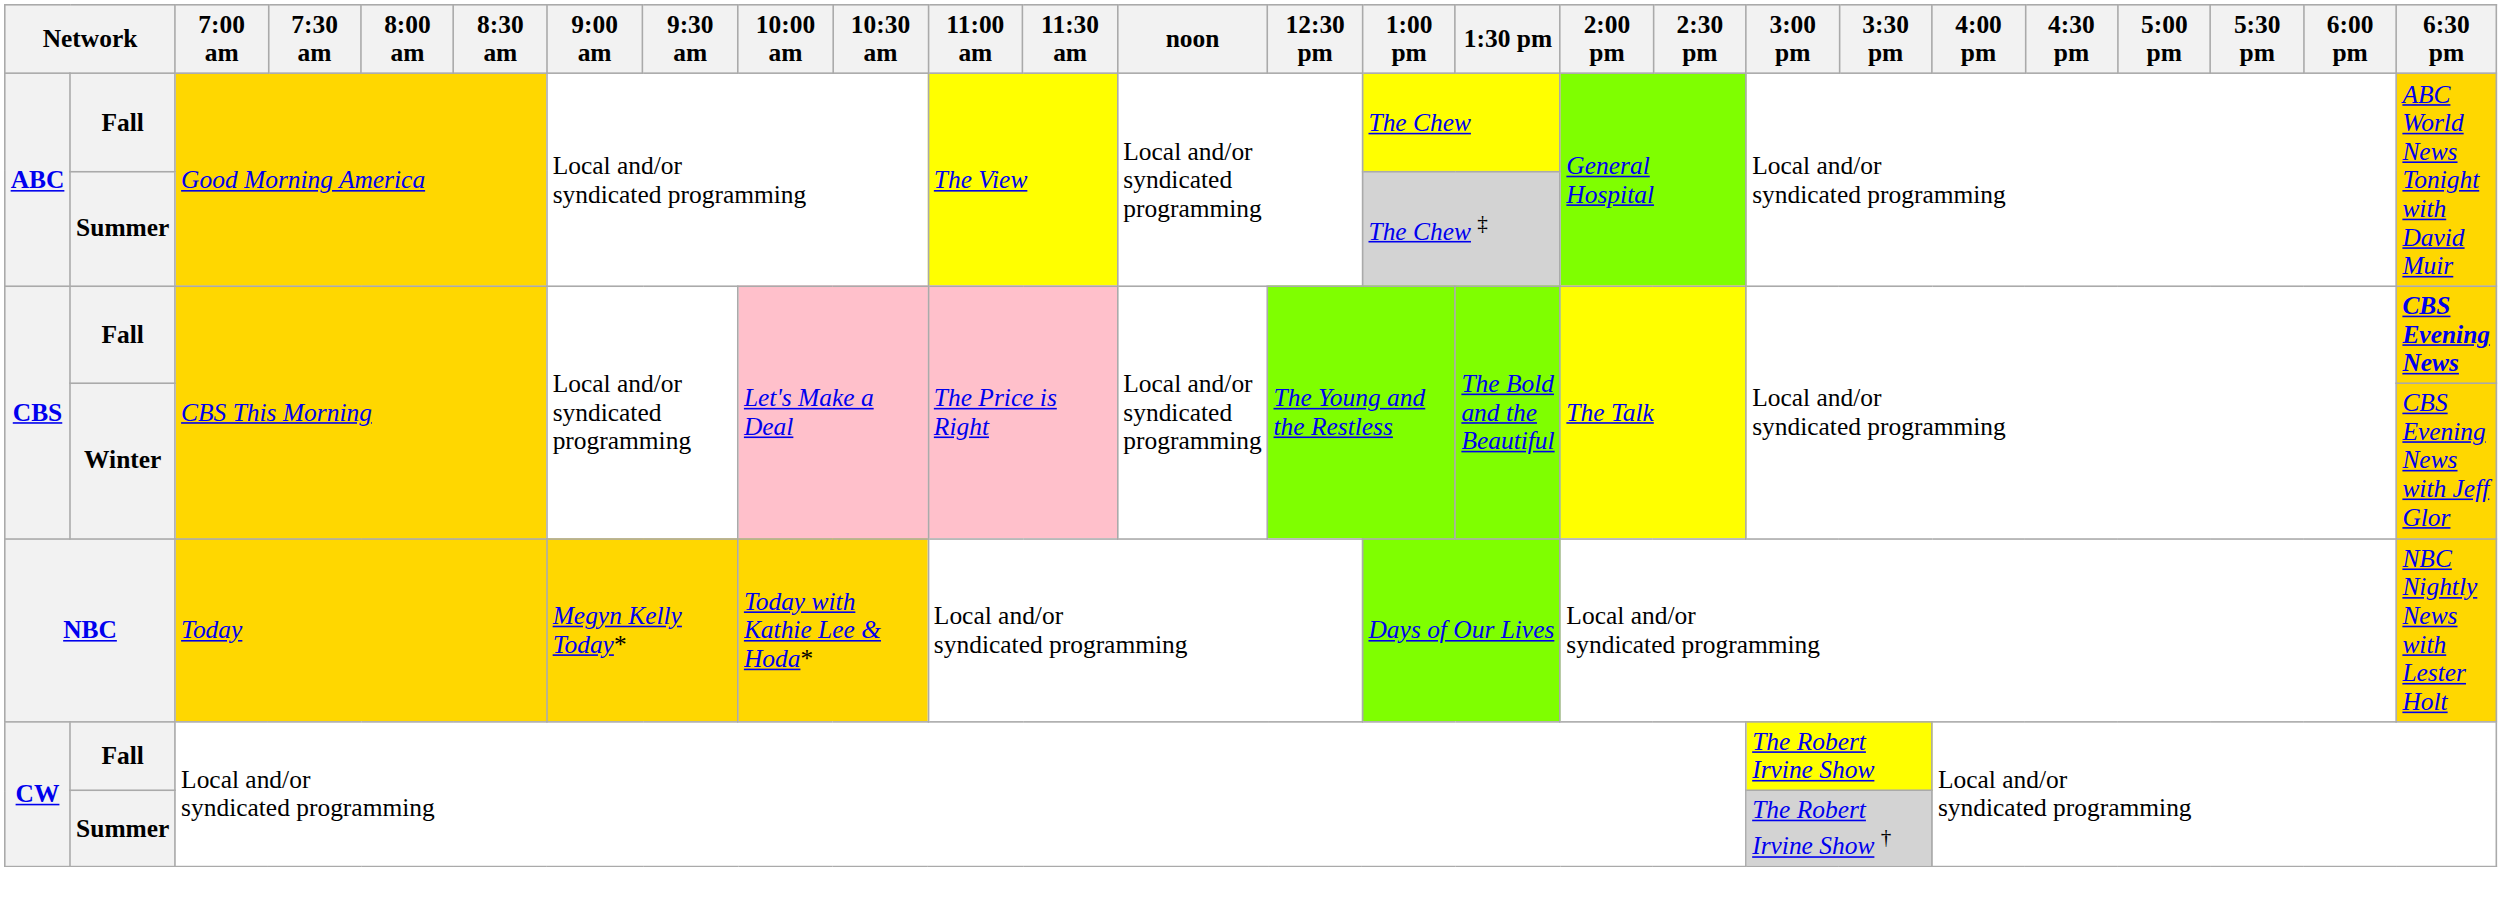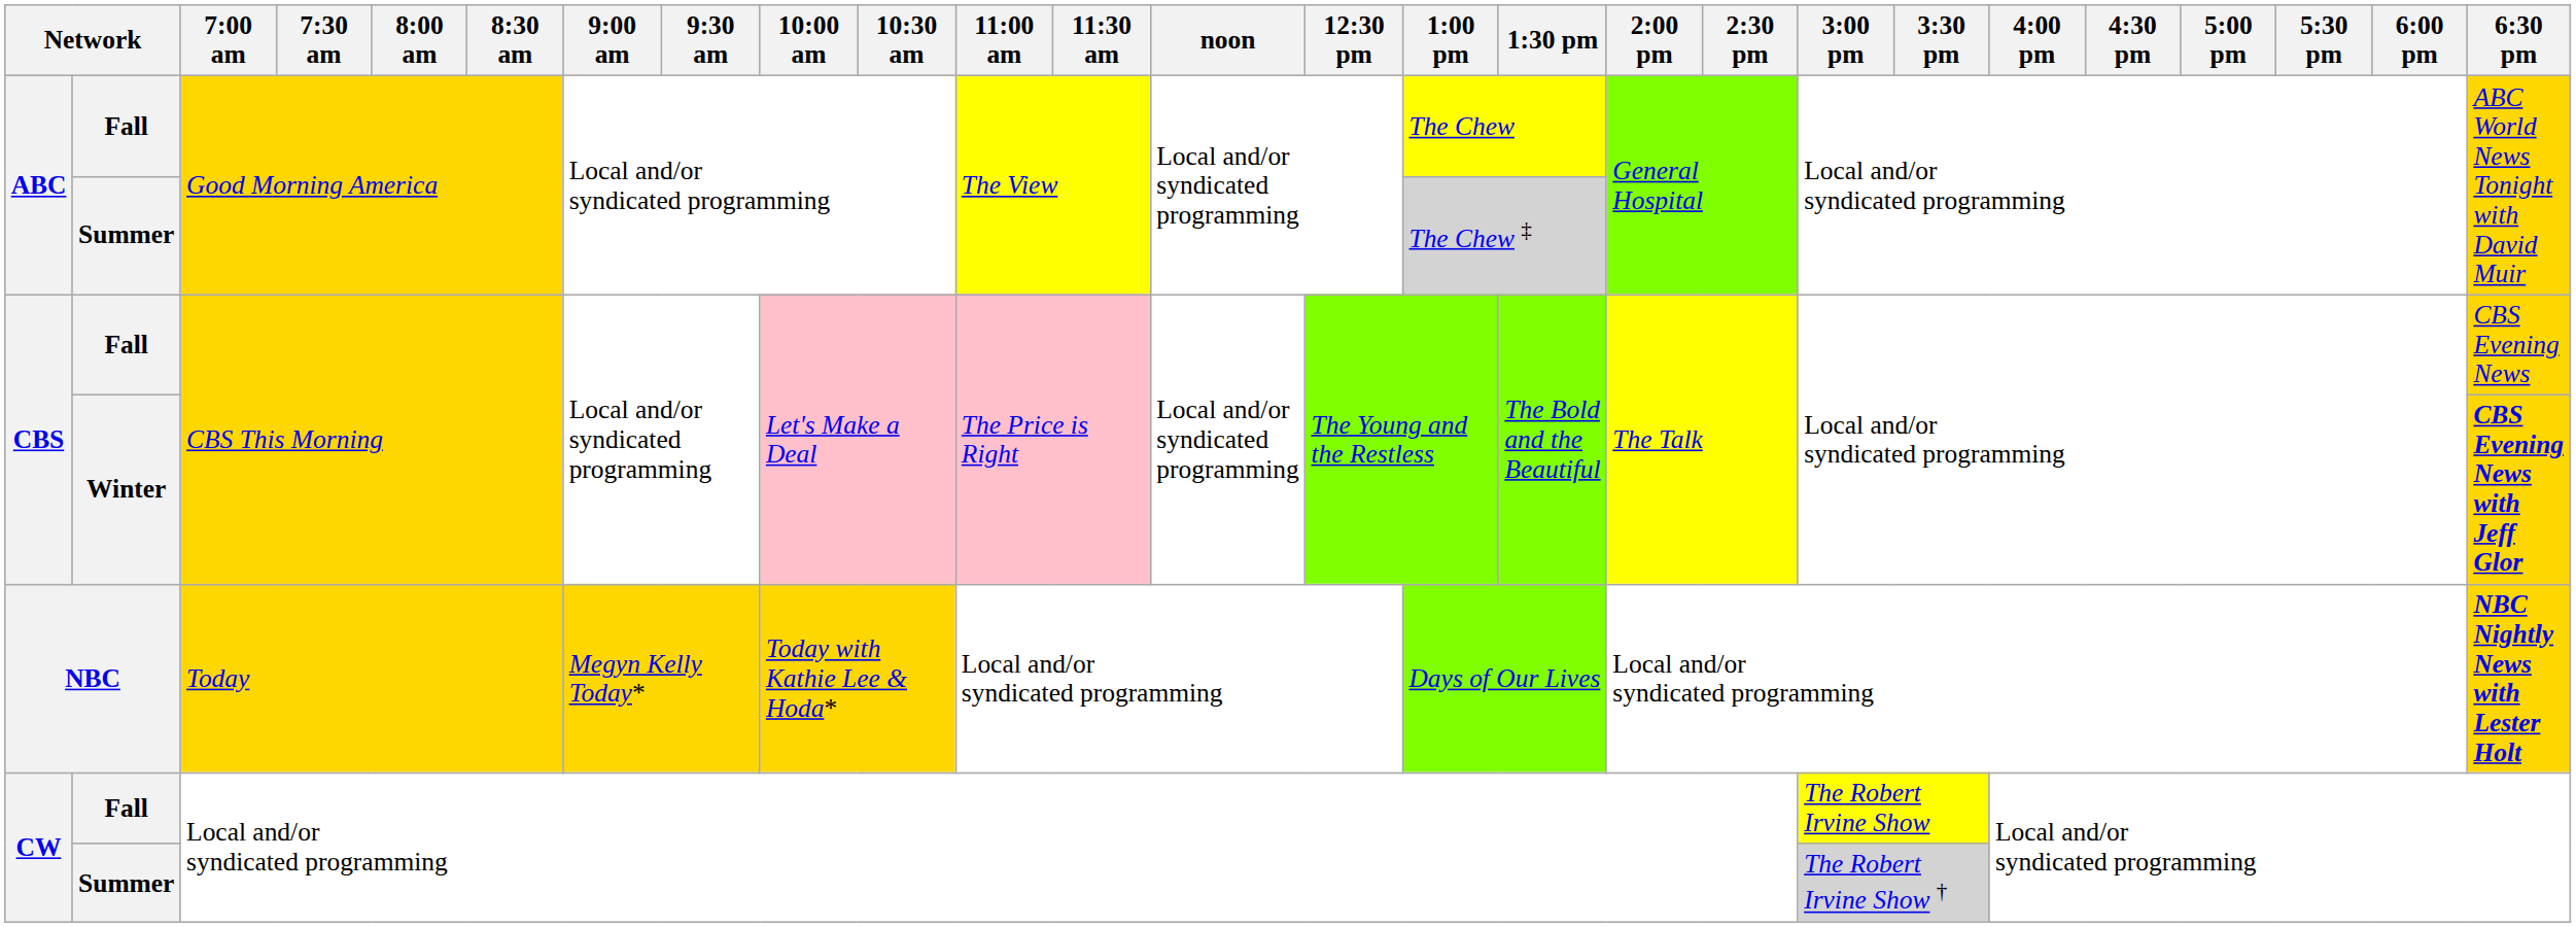CBS / Fall | 6:30 pm: bold -> normal
CBS / Winter | 6:30 pm: normal -> bold
NBC | 6:30 pm: normal -> bold
